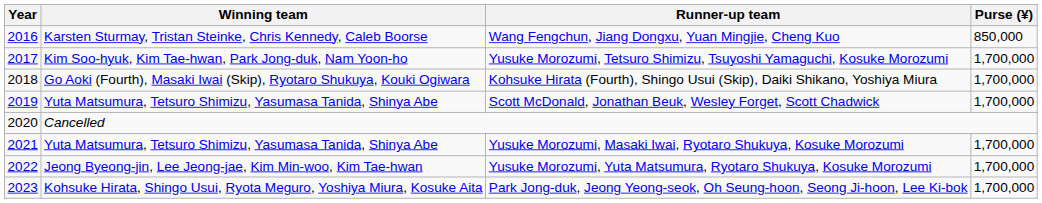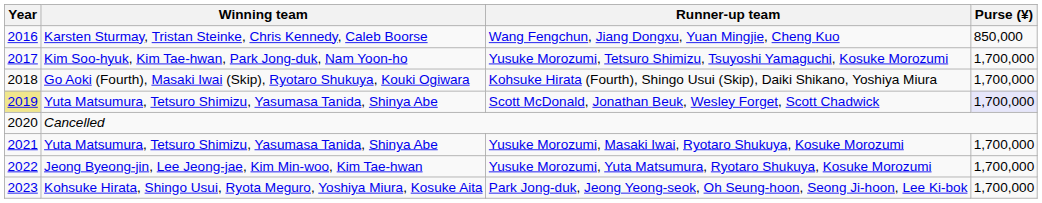Scott McDonald, Jonathan Beuk, Wesley Forget, Scott Chadwick | Year: no background -> khaki background
Scott McDonald, Jonathan Beuk, Wesley Forget, Scott Chadwick | Purse (¥): no background -> lavender background
